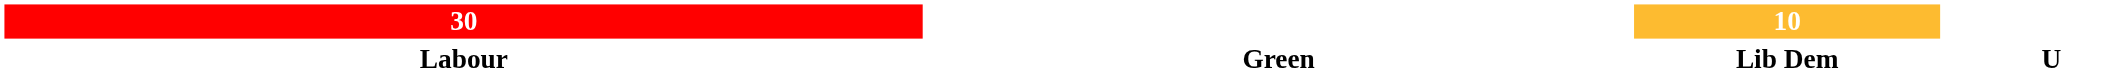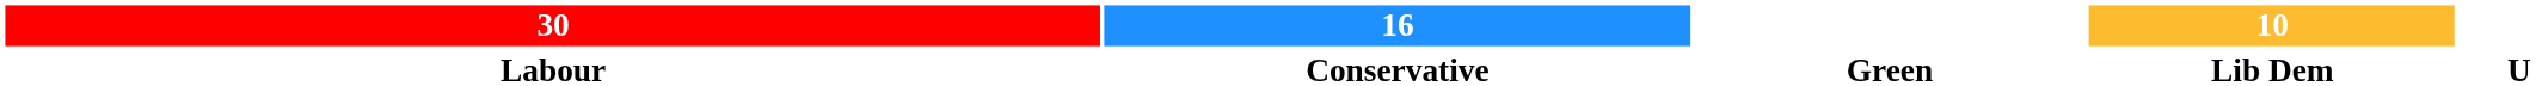+ column: 16 | Conservative
